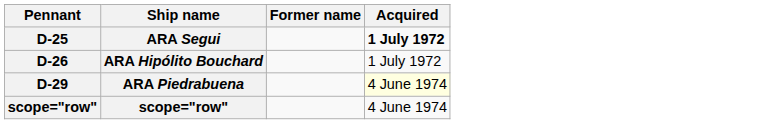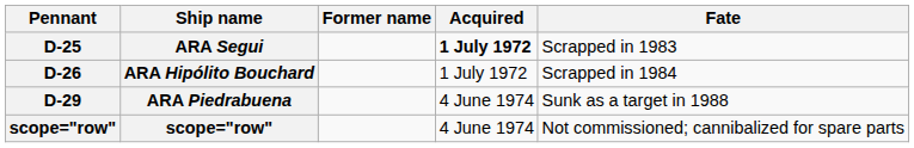+ column: Fate | Scrapped in 1983 | Scrapped in 1984 | Sunk as a target in 1988 | Not commissioned; cannibalized for spare parts
ARA Piedrabuena | Acquired: lightyellow background -> no background
